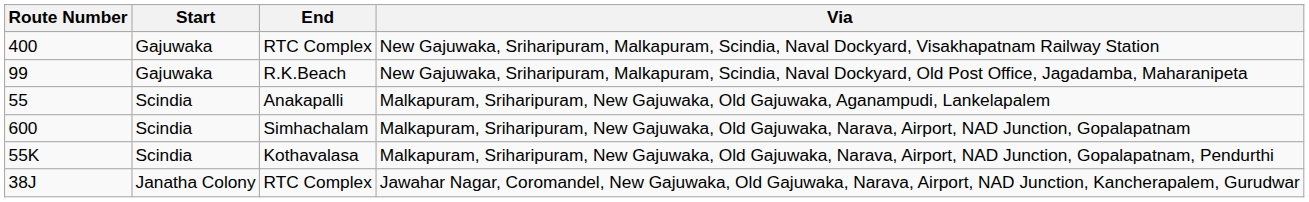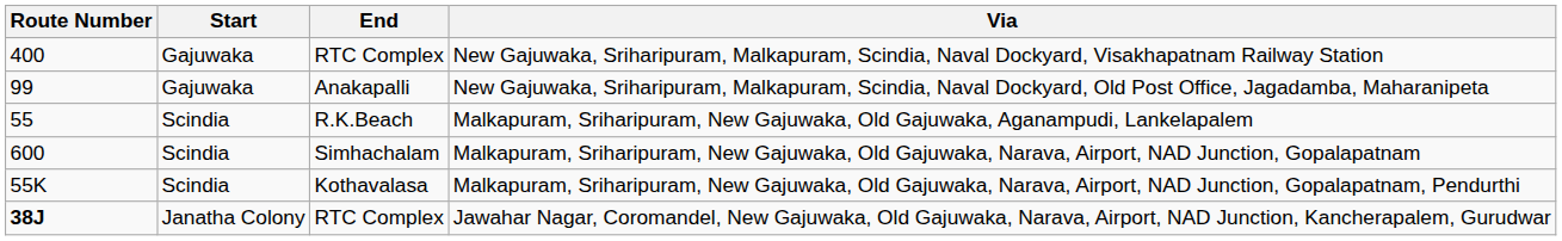row 3 | End: R.K.Beach -> Anakapalli
row 4 | End: Anakapalli -> R.K.Beach
row 7 | Route Number: normal -> bold
